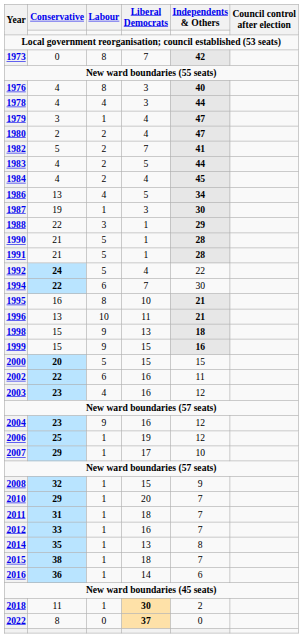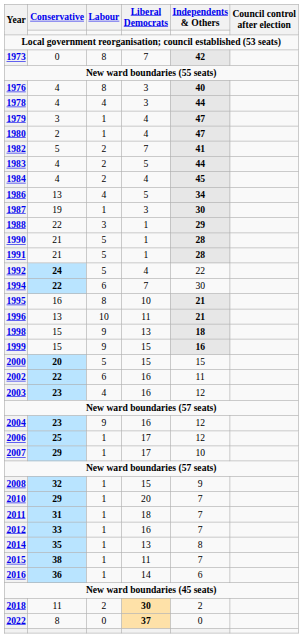1980 | Labour: 2 -> 1
2006 | Liberal Democrats: 19 -> 17
2015 | Liberal Democrats: 18 -> 11
2018 | Labour: 1 -> 2
